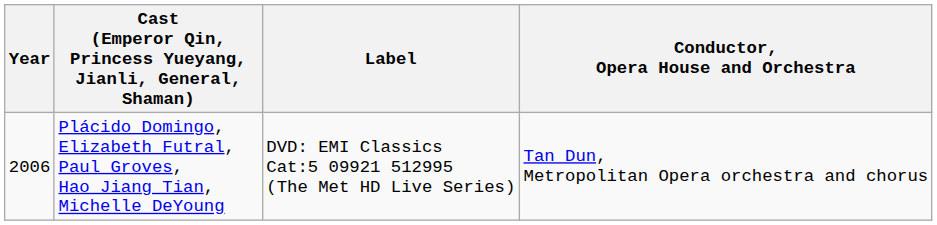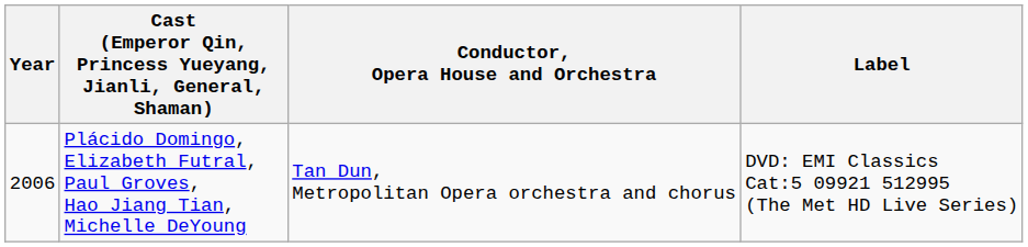columns swapped: Conductor, Opera House and Orchestra <-> Label
